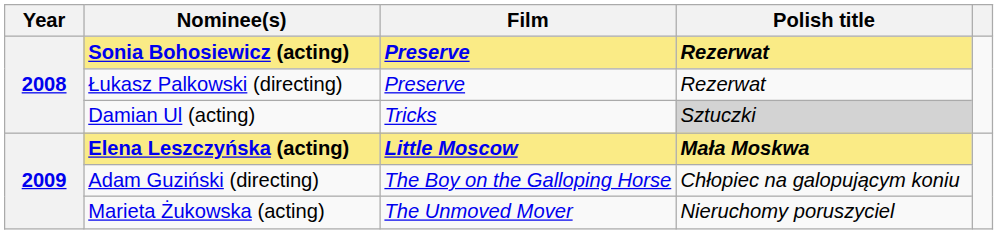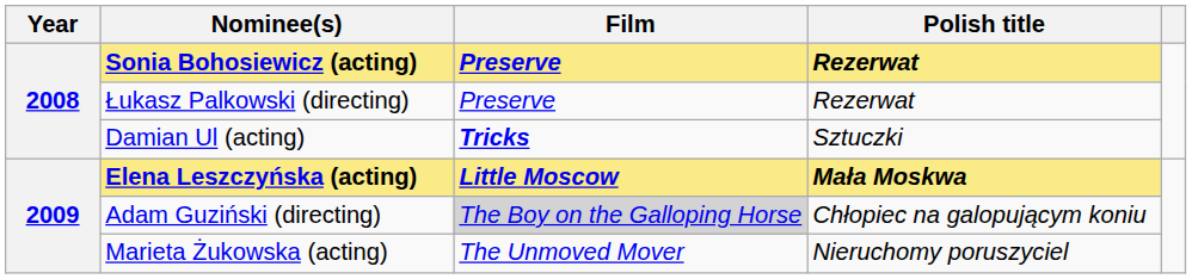Damian Ul (acting) | Film: normal -> bold
Damian Ul (acting) | Polish title: lightgrey background -> no background
Adam Guziński (directing) | Film: no background -> lightgrey background
